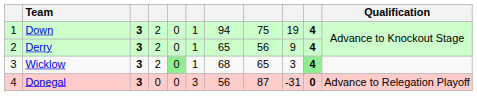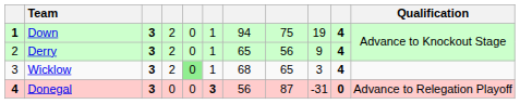Down | column 1: normal -> bold
Wicklow | column 10: lightgreen background -> no background
Donegal | column 1: normal -> bold
Donegal | column 6: normal -> bold
